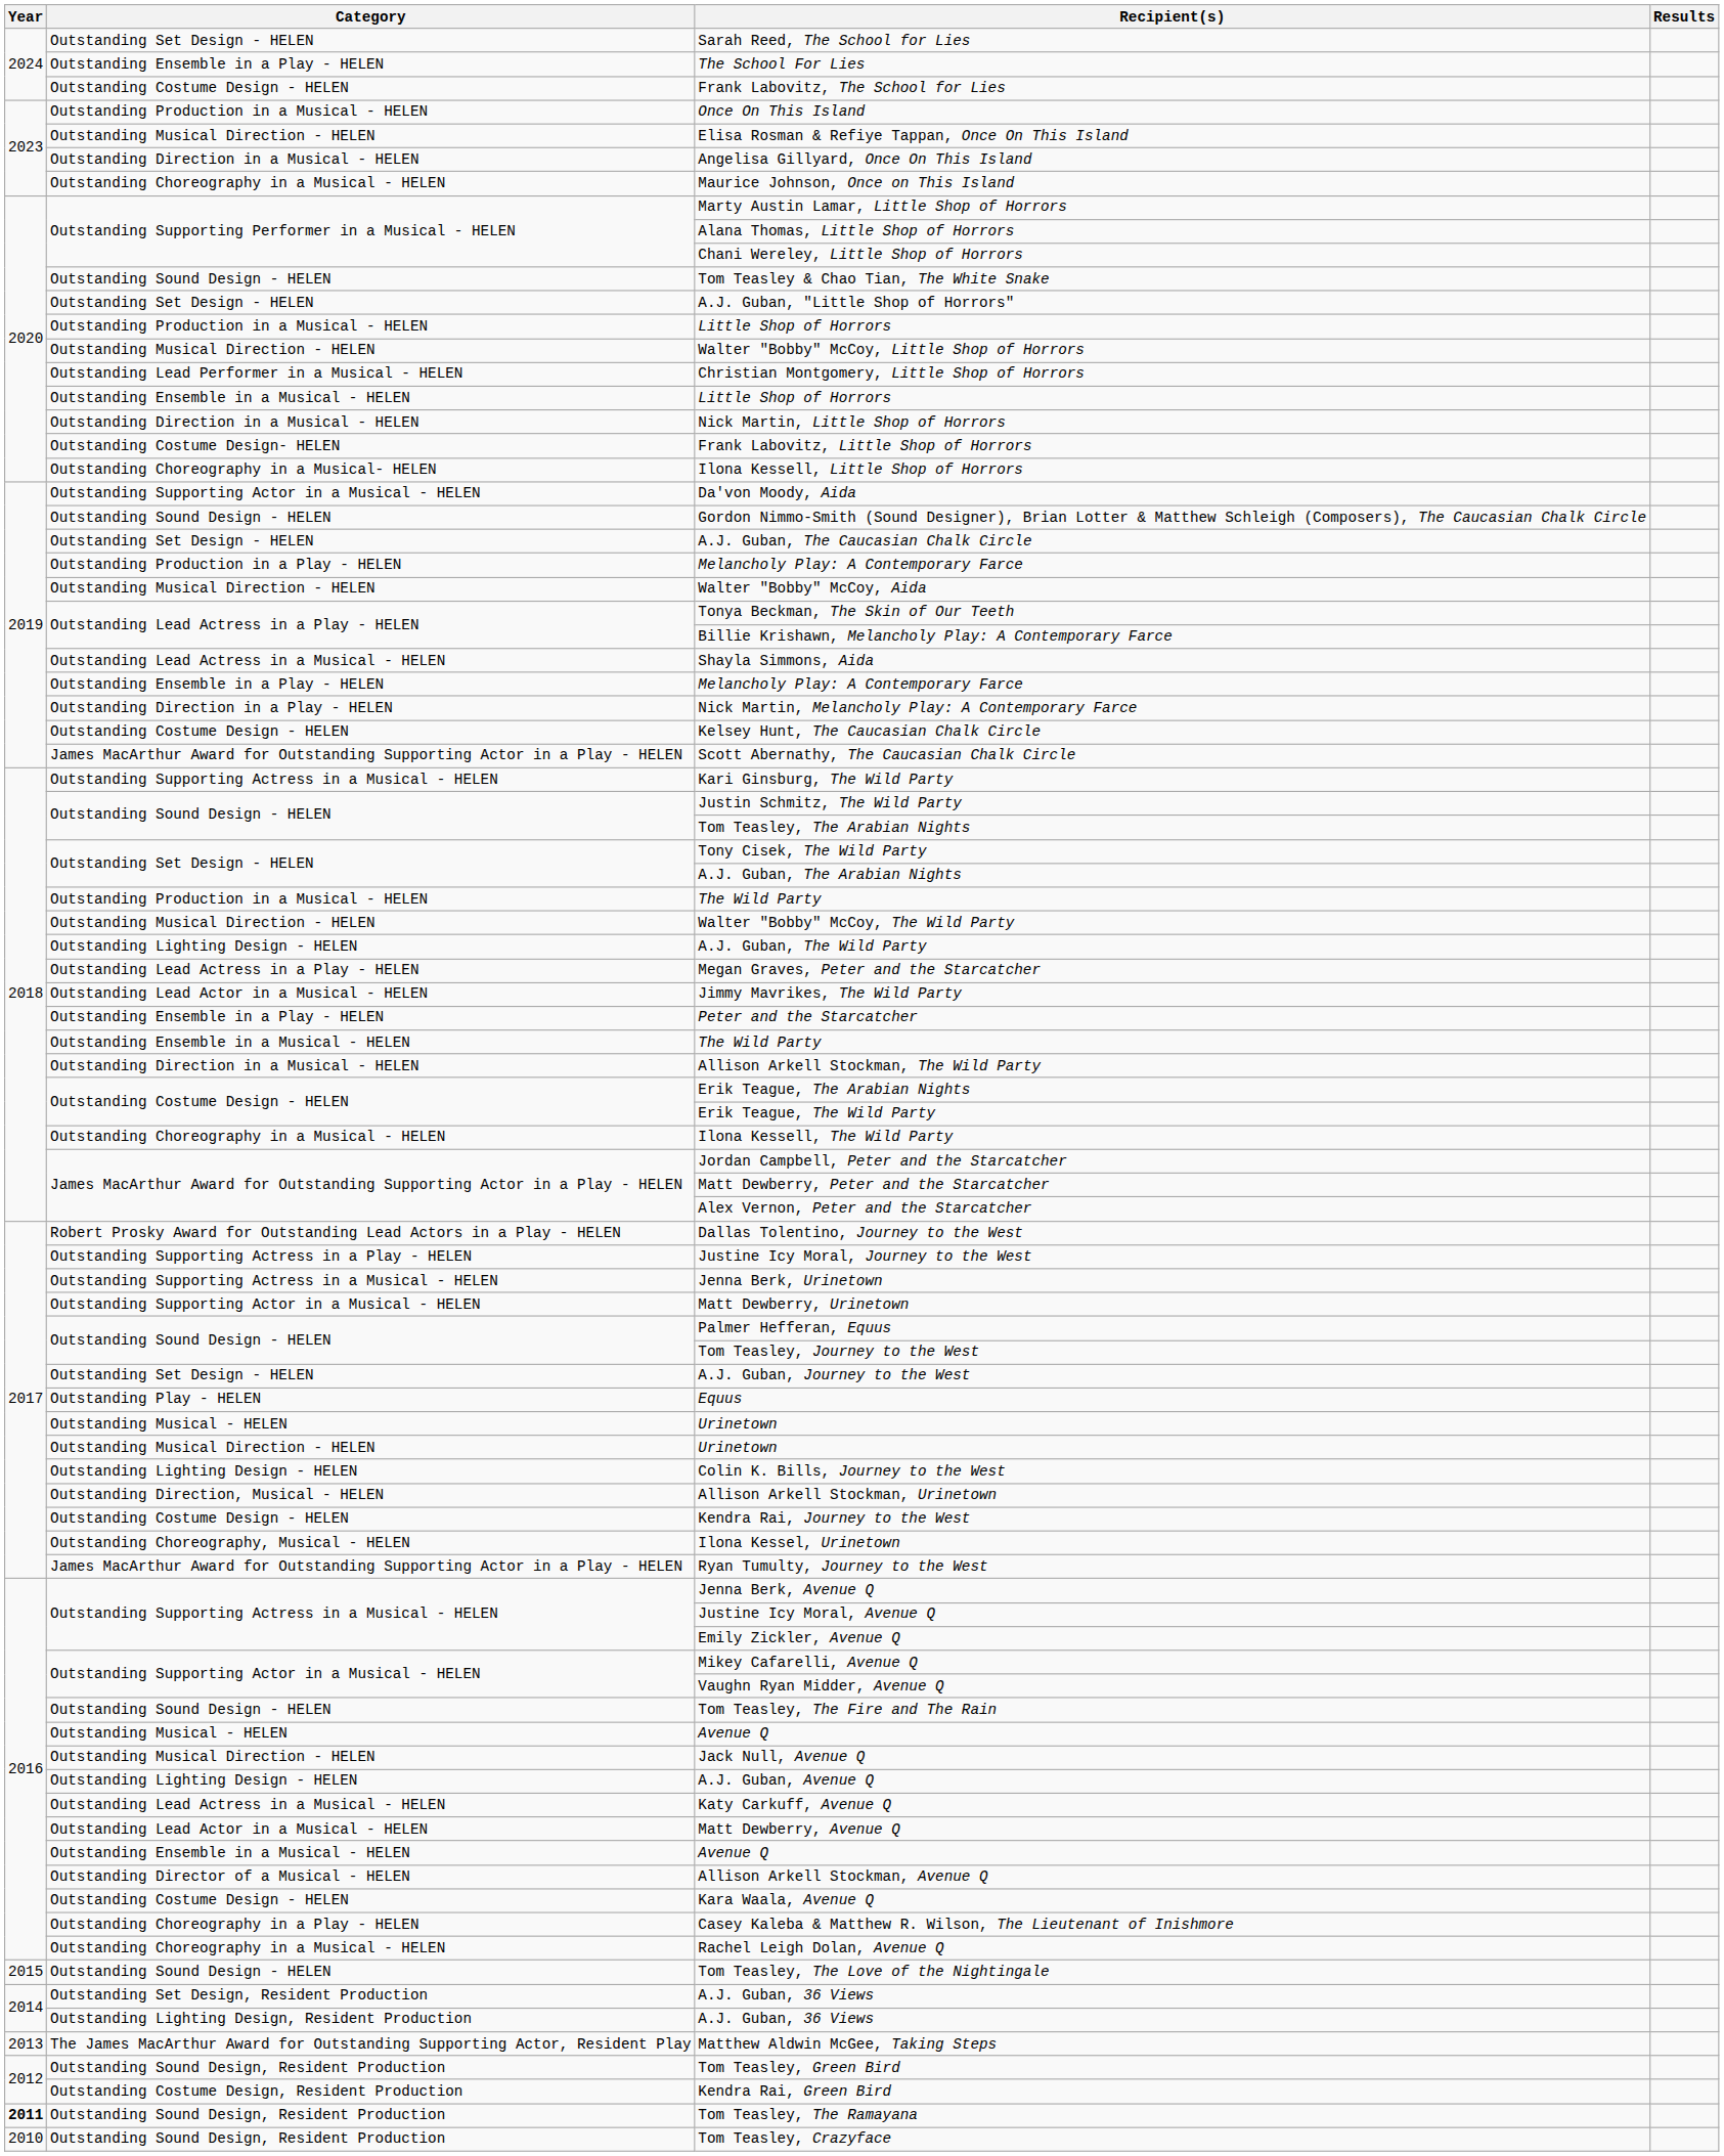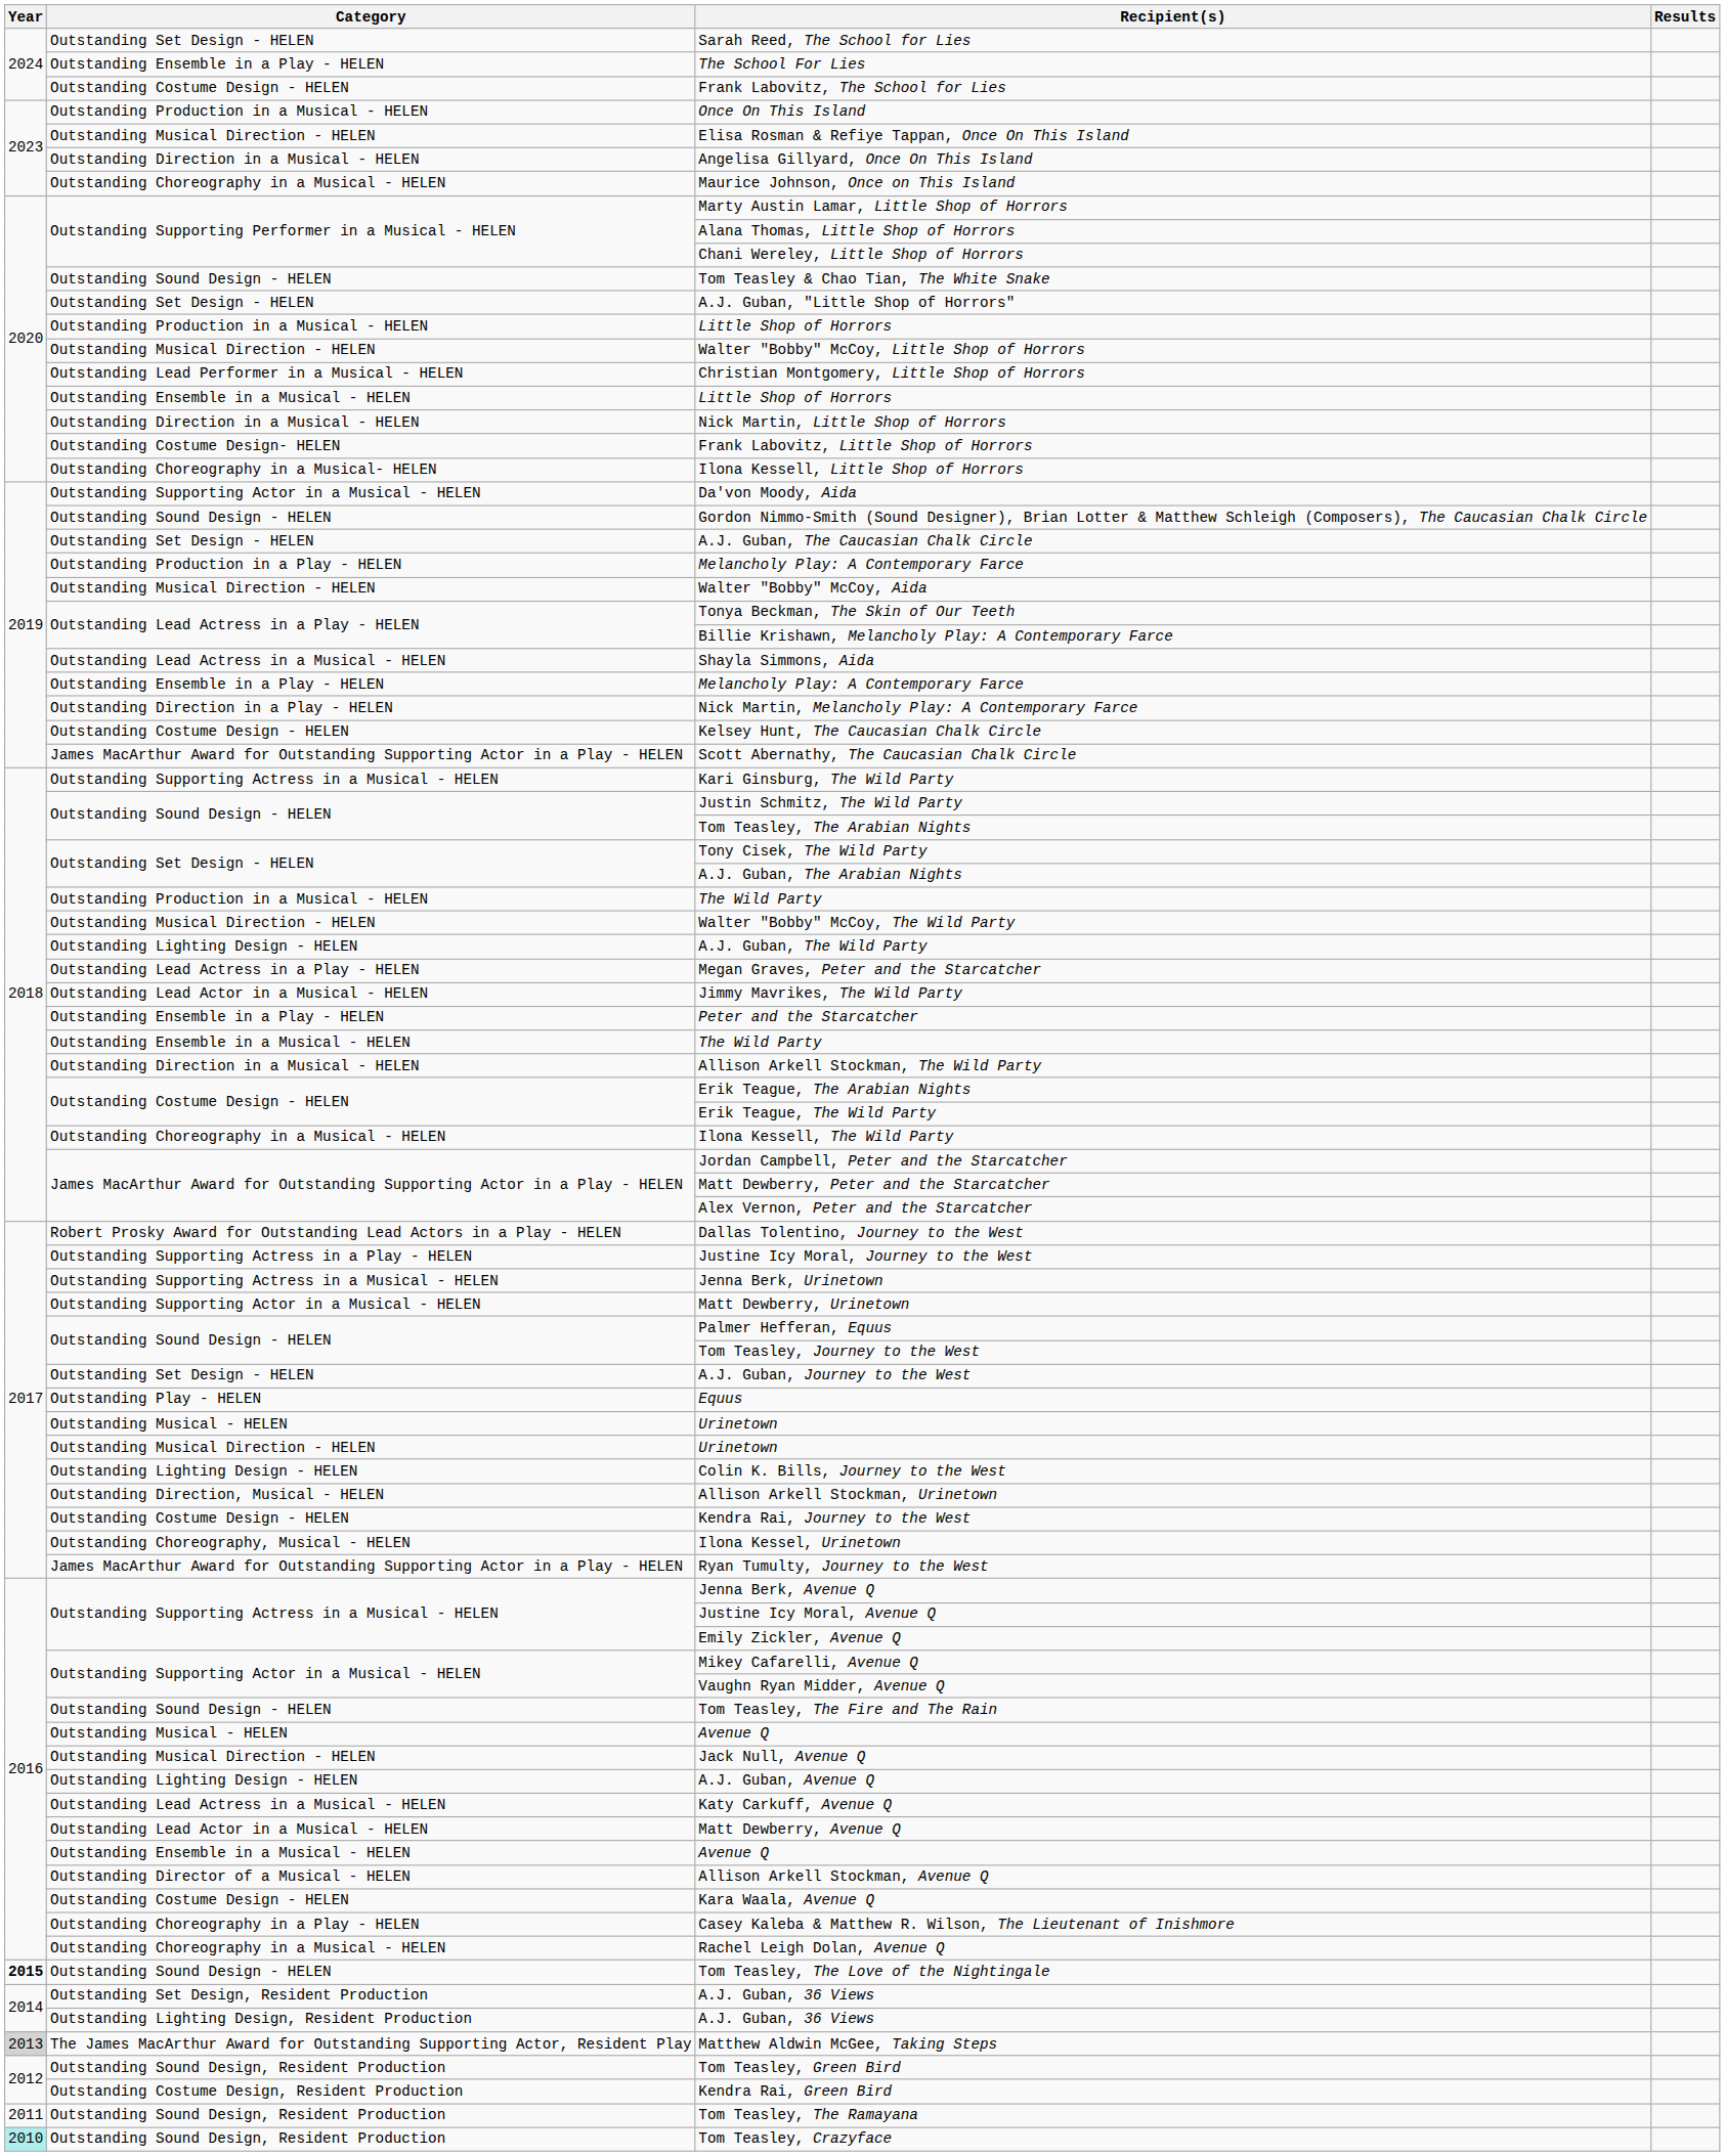Tom Teasley, The Love of the Nightingale | Year: normal -> bold
Matthew Aldwin McGee, Taking Steps | Year: no background -> lightgrey background
Tom Teasley, The Ramayana | Year: bold -> normal
Tom Teasley, Crazyface | Year: no background -> paleturquoise background
